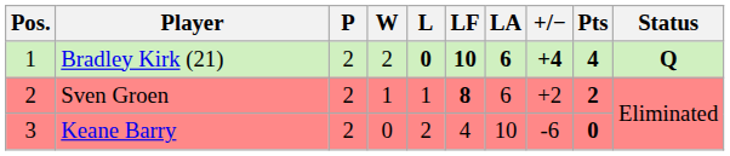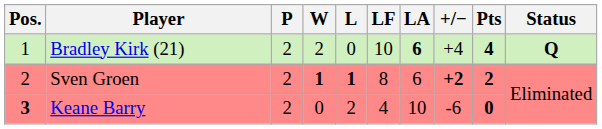Bradley Kirk (21) | L: bold -> normal
Bradley Kirk (21) | LF: bold -> normal
Bradley Kirk (21) | +/−: bold -> normal
Sven Groen | W: normal -> bold
Sven Groen | L: normal -> bold
Sven Groen | LF: bold -> normal
Sven Groen | +/−: normal -> bold
Keane Barry | Pos.: normal -> bold
